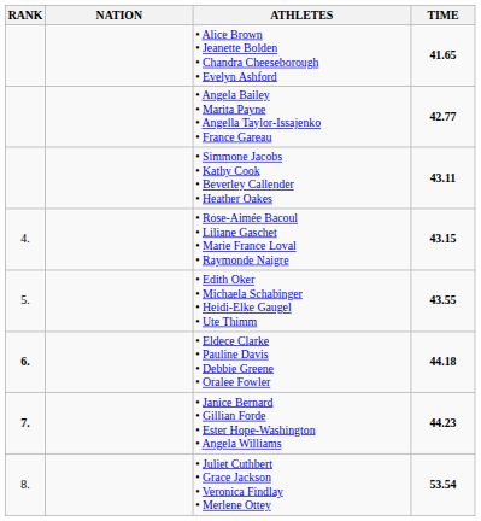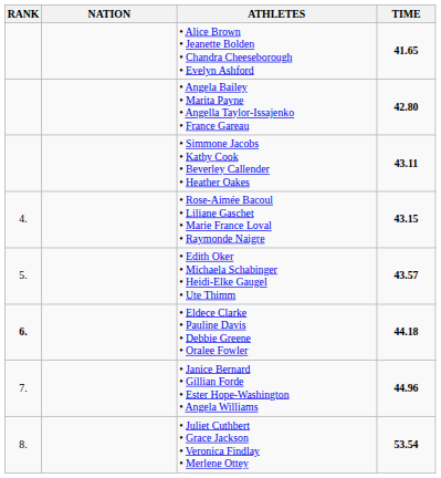row 3 | TIME: 42.77 -> 42.80
row 6 | TIME: 43.55 -> 43.57
row 8 | RANK: bold -> normal
row 8 | TIME: 44.23 -> 44.96
